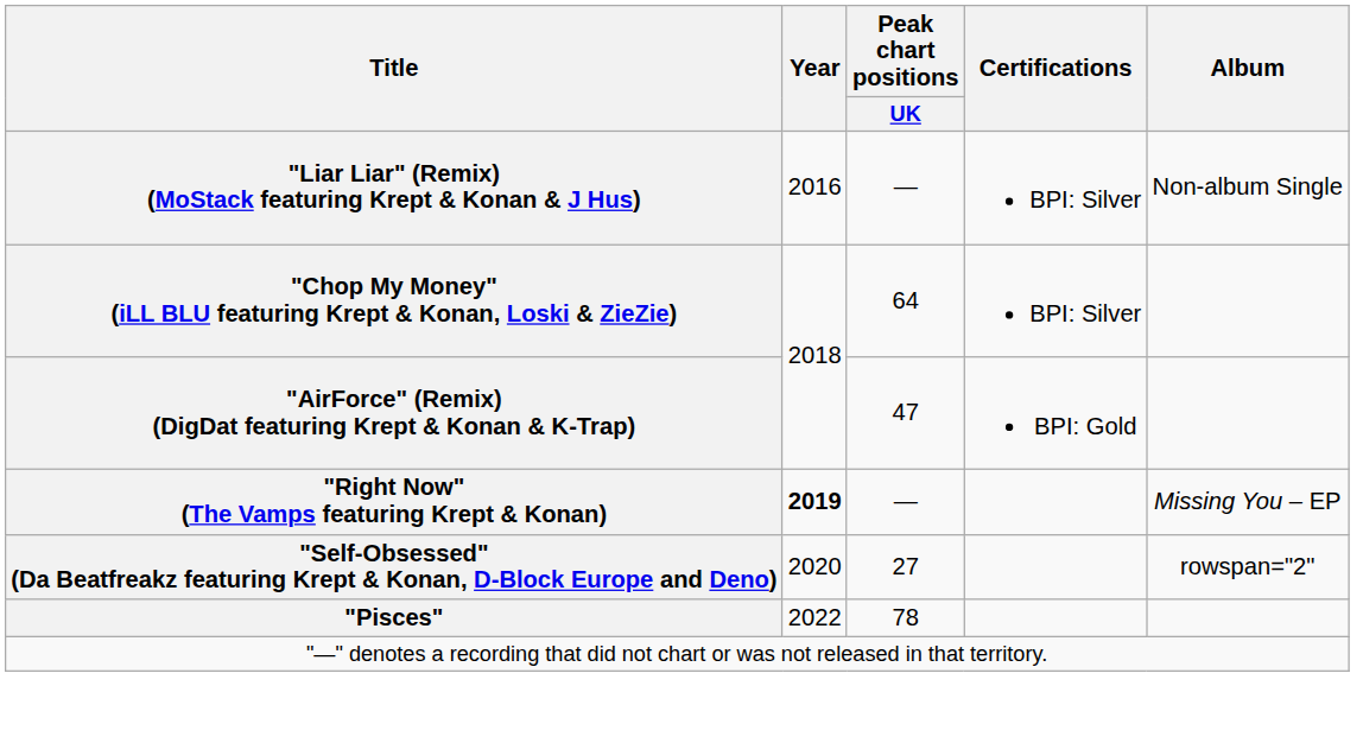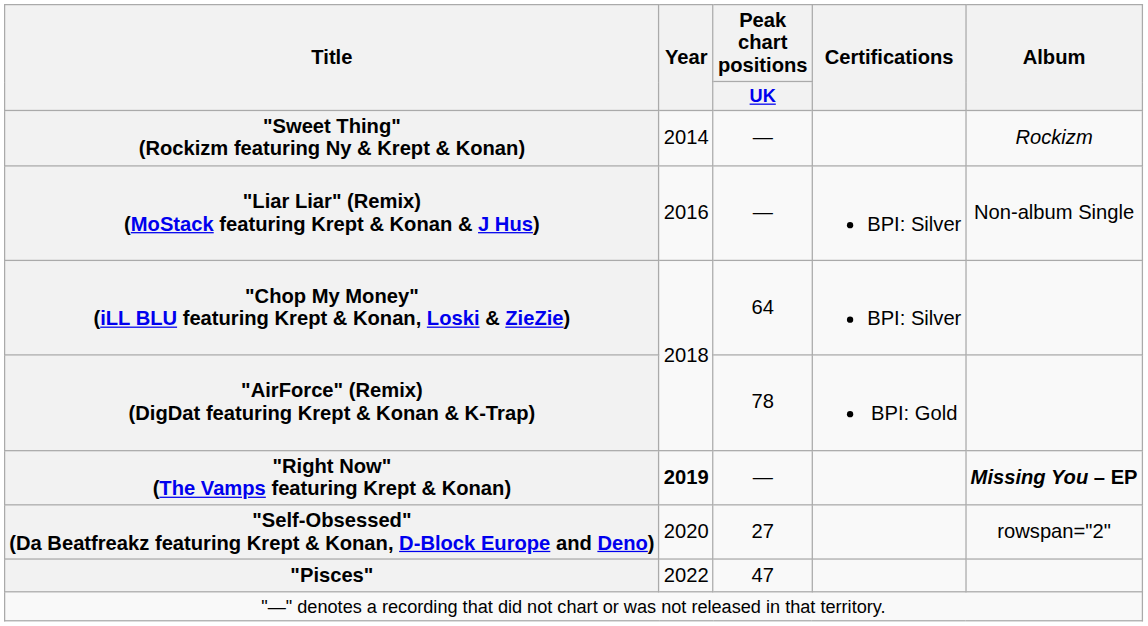+ row: "Sweet Thing" (Rockizm featuring Ny & Krept & Konan) | 2014 | — | Rockizm
"AirForce" (Remix) (DigDat featuring Krept & Konan & K-Trap) | Peak chart positions / UK: 47 -> 78
"Right Now" (The Vamps featuring Krept & Konan) | Album: normal -> bold
"Pisces" | Peak chart positions / UK: 78 -> 47
